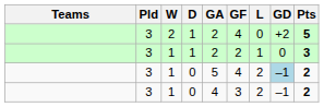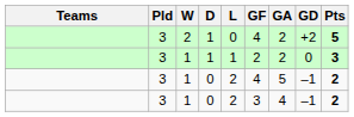columns swapped: L <-> GA
row 4 | GD: lightblue background -> no background
